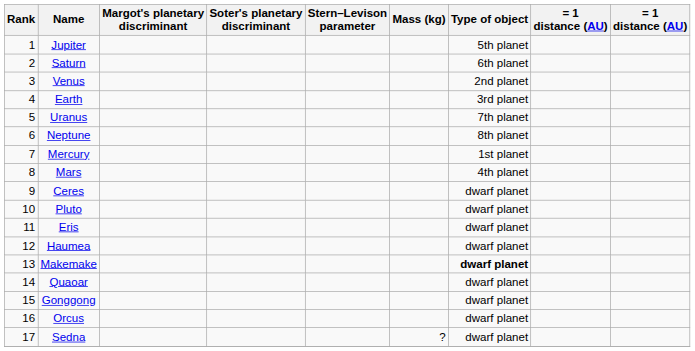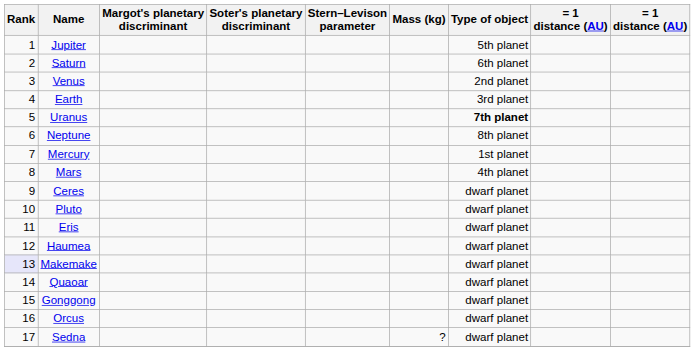Uranus | Type of object: normal -> bold
Makemake | Rank: no background -> lavender background
Makemake | Type of object: bold -> normal
